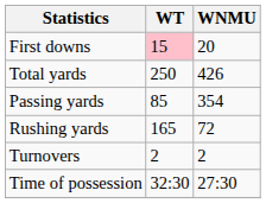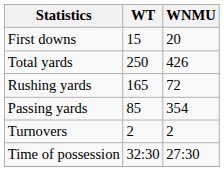First downs | WT: pink background -> no background
rows swapped: Rushing yards <-> Passing yards
